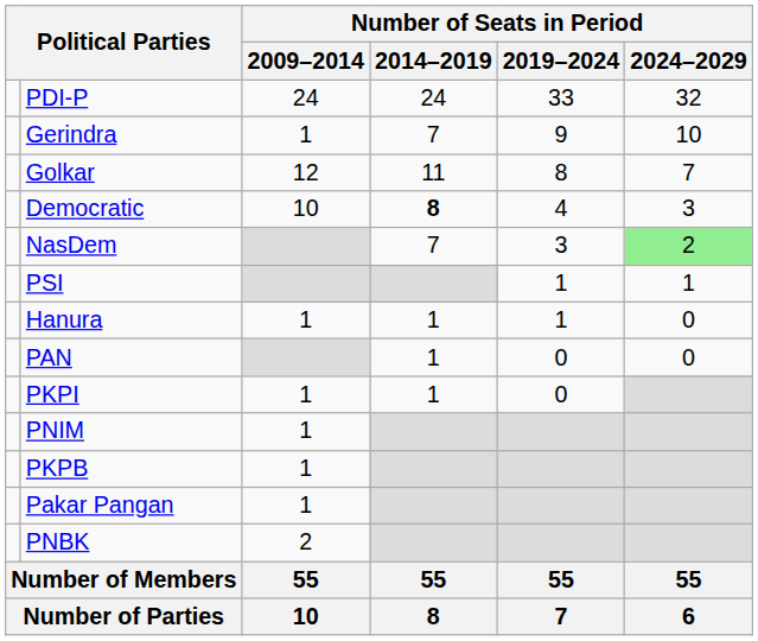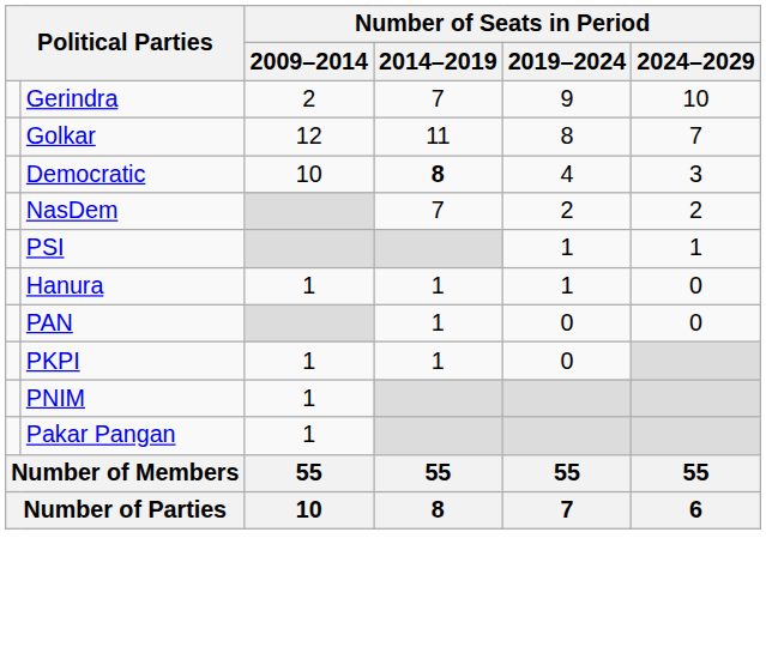- row: PDI-P | 24 | 24 | 33 | 32
Gerindra | Number of Seats in Period / 2009–2014: 1 -> 2
NasDem | Number of Seats in Period / 2019–2024: 3 -> 2
NasDem | Number of Seats in Period / 2024–2029: lightgreen background -> no background
- row: PKPB | 1
- row: PNBK | 2
